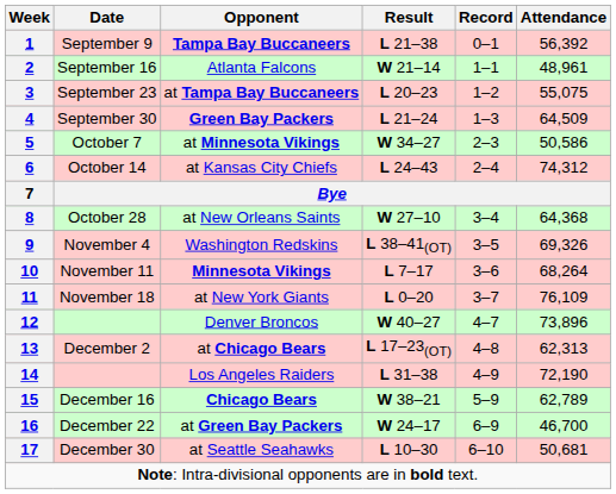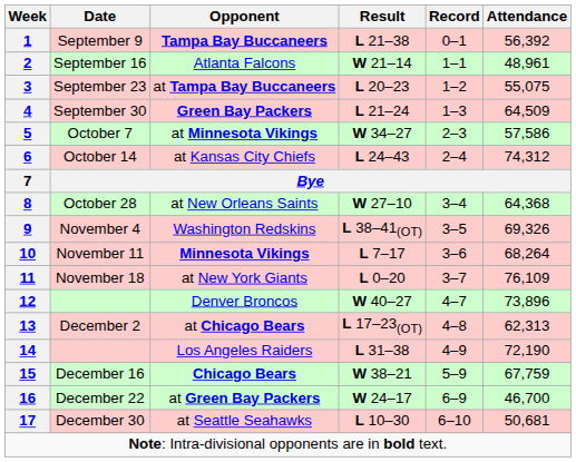5 | Attendance: 50,586 -> 57,586
15 | Attendance: 62,789 -> 67,759
